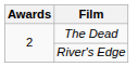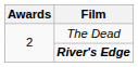River's Edge | Film: normal -> bold
